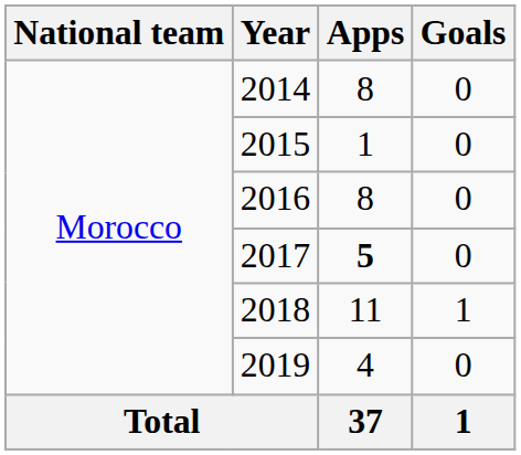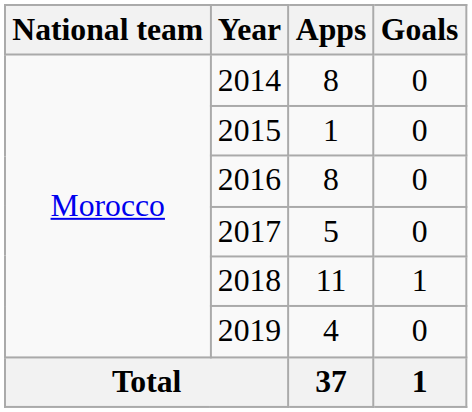2017 | Apps: bold -> normal
